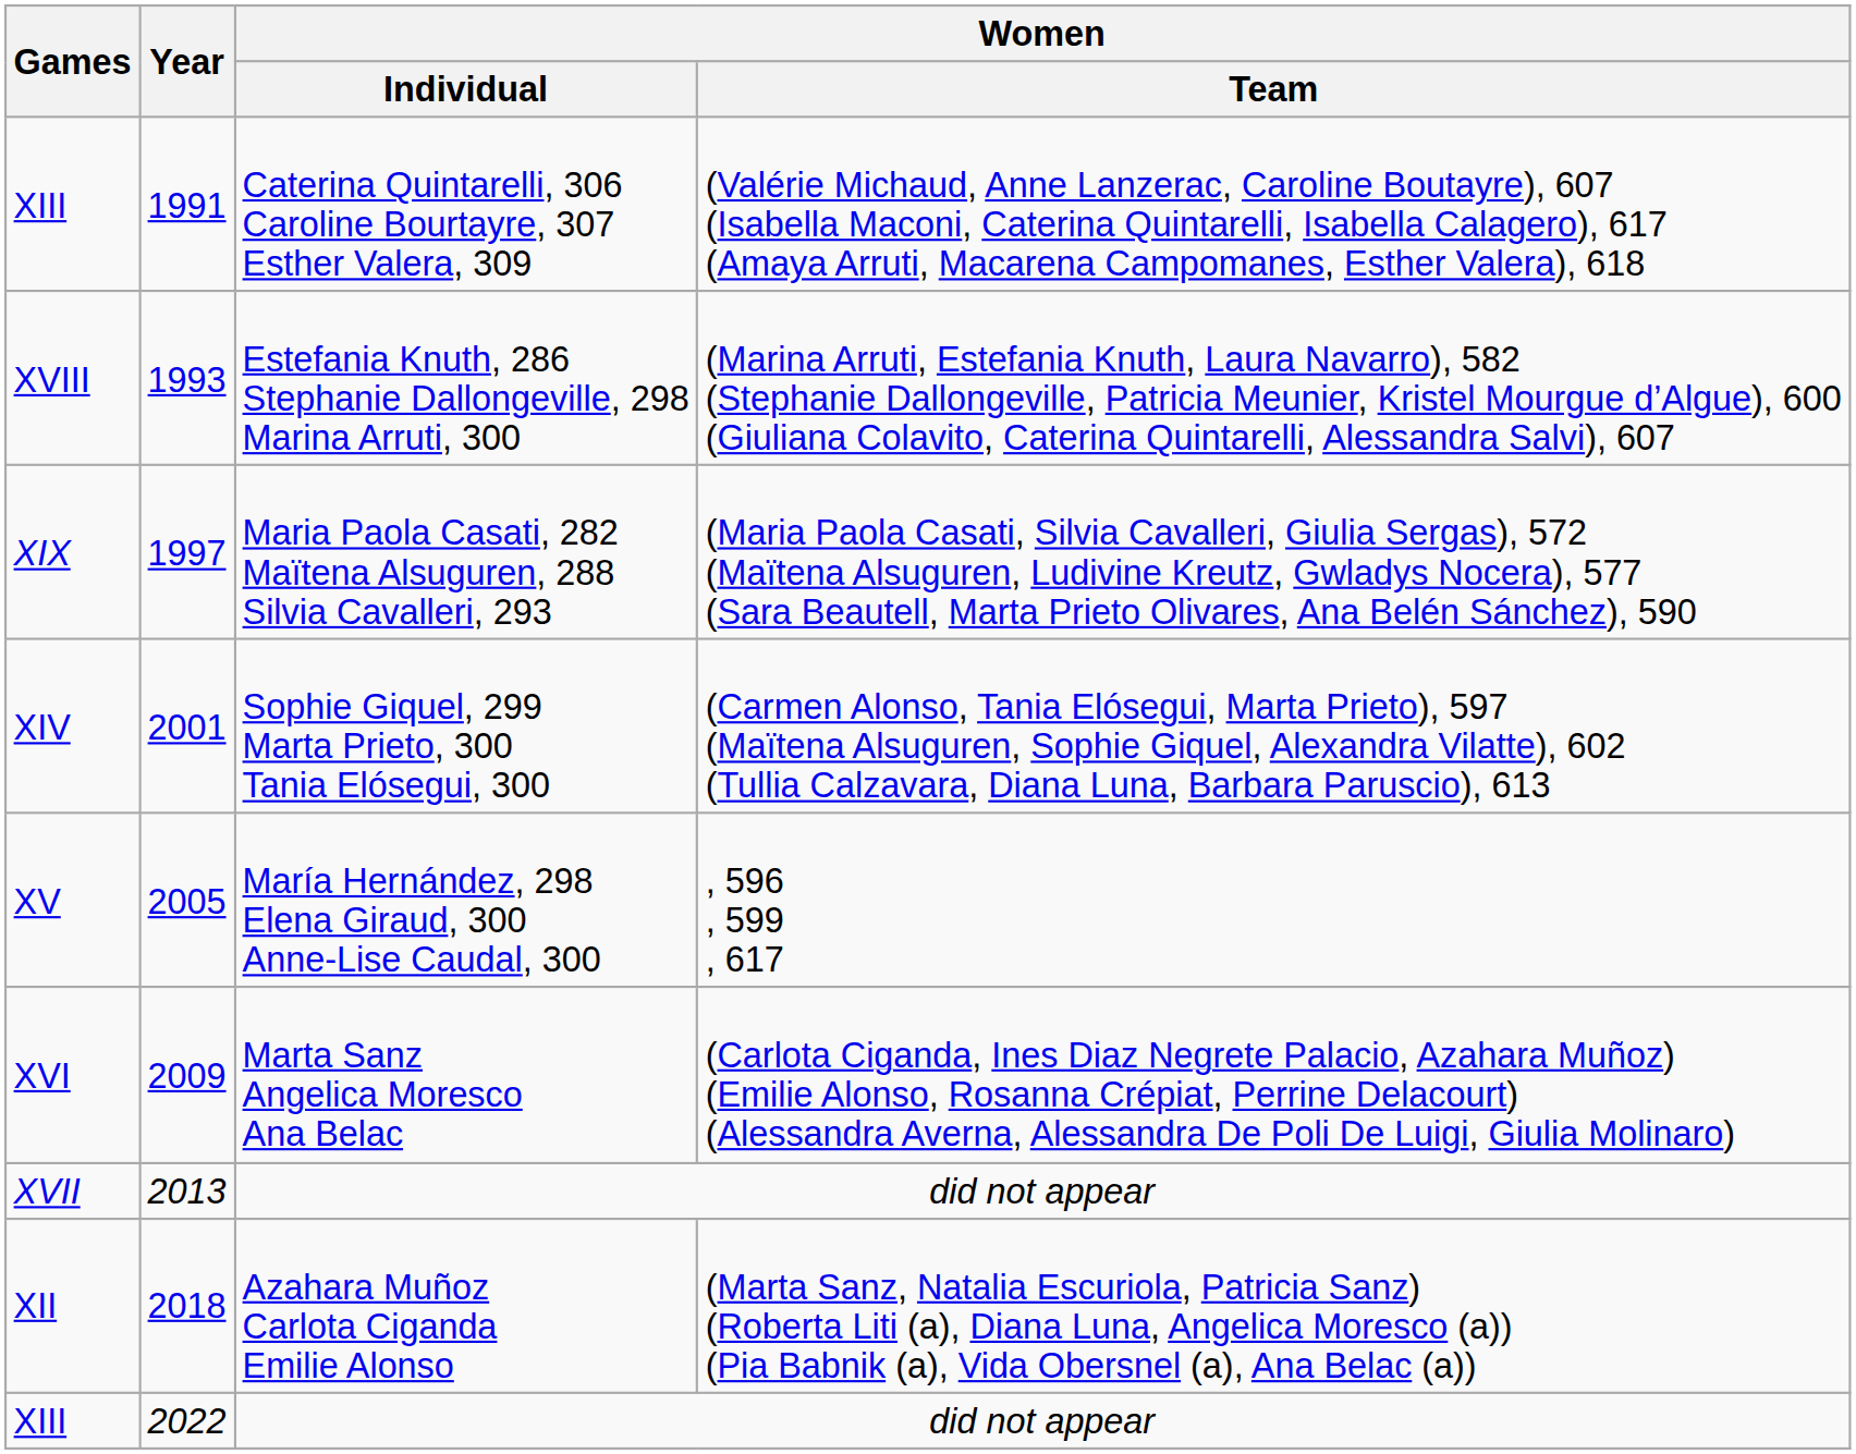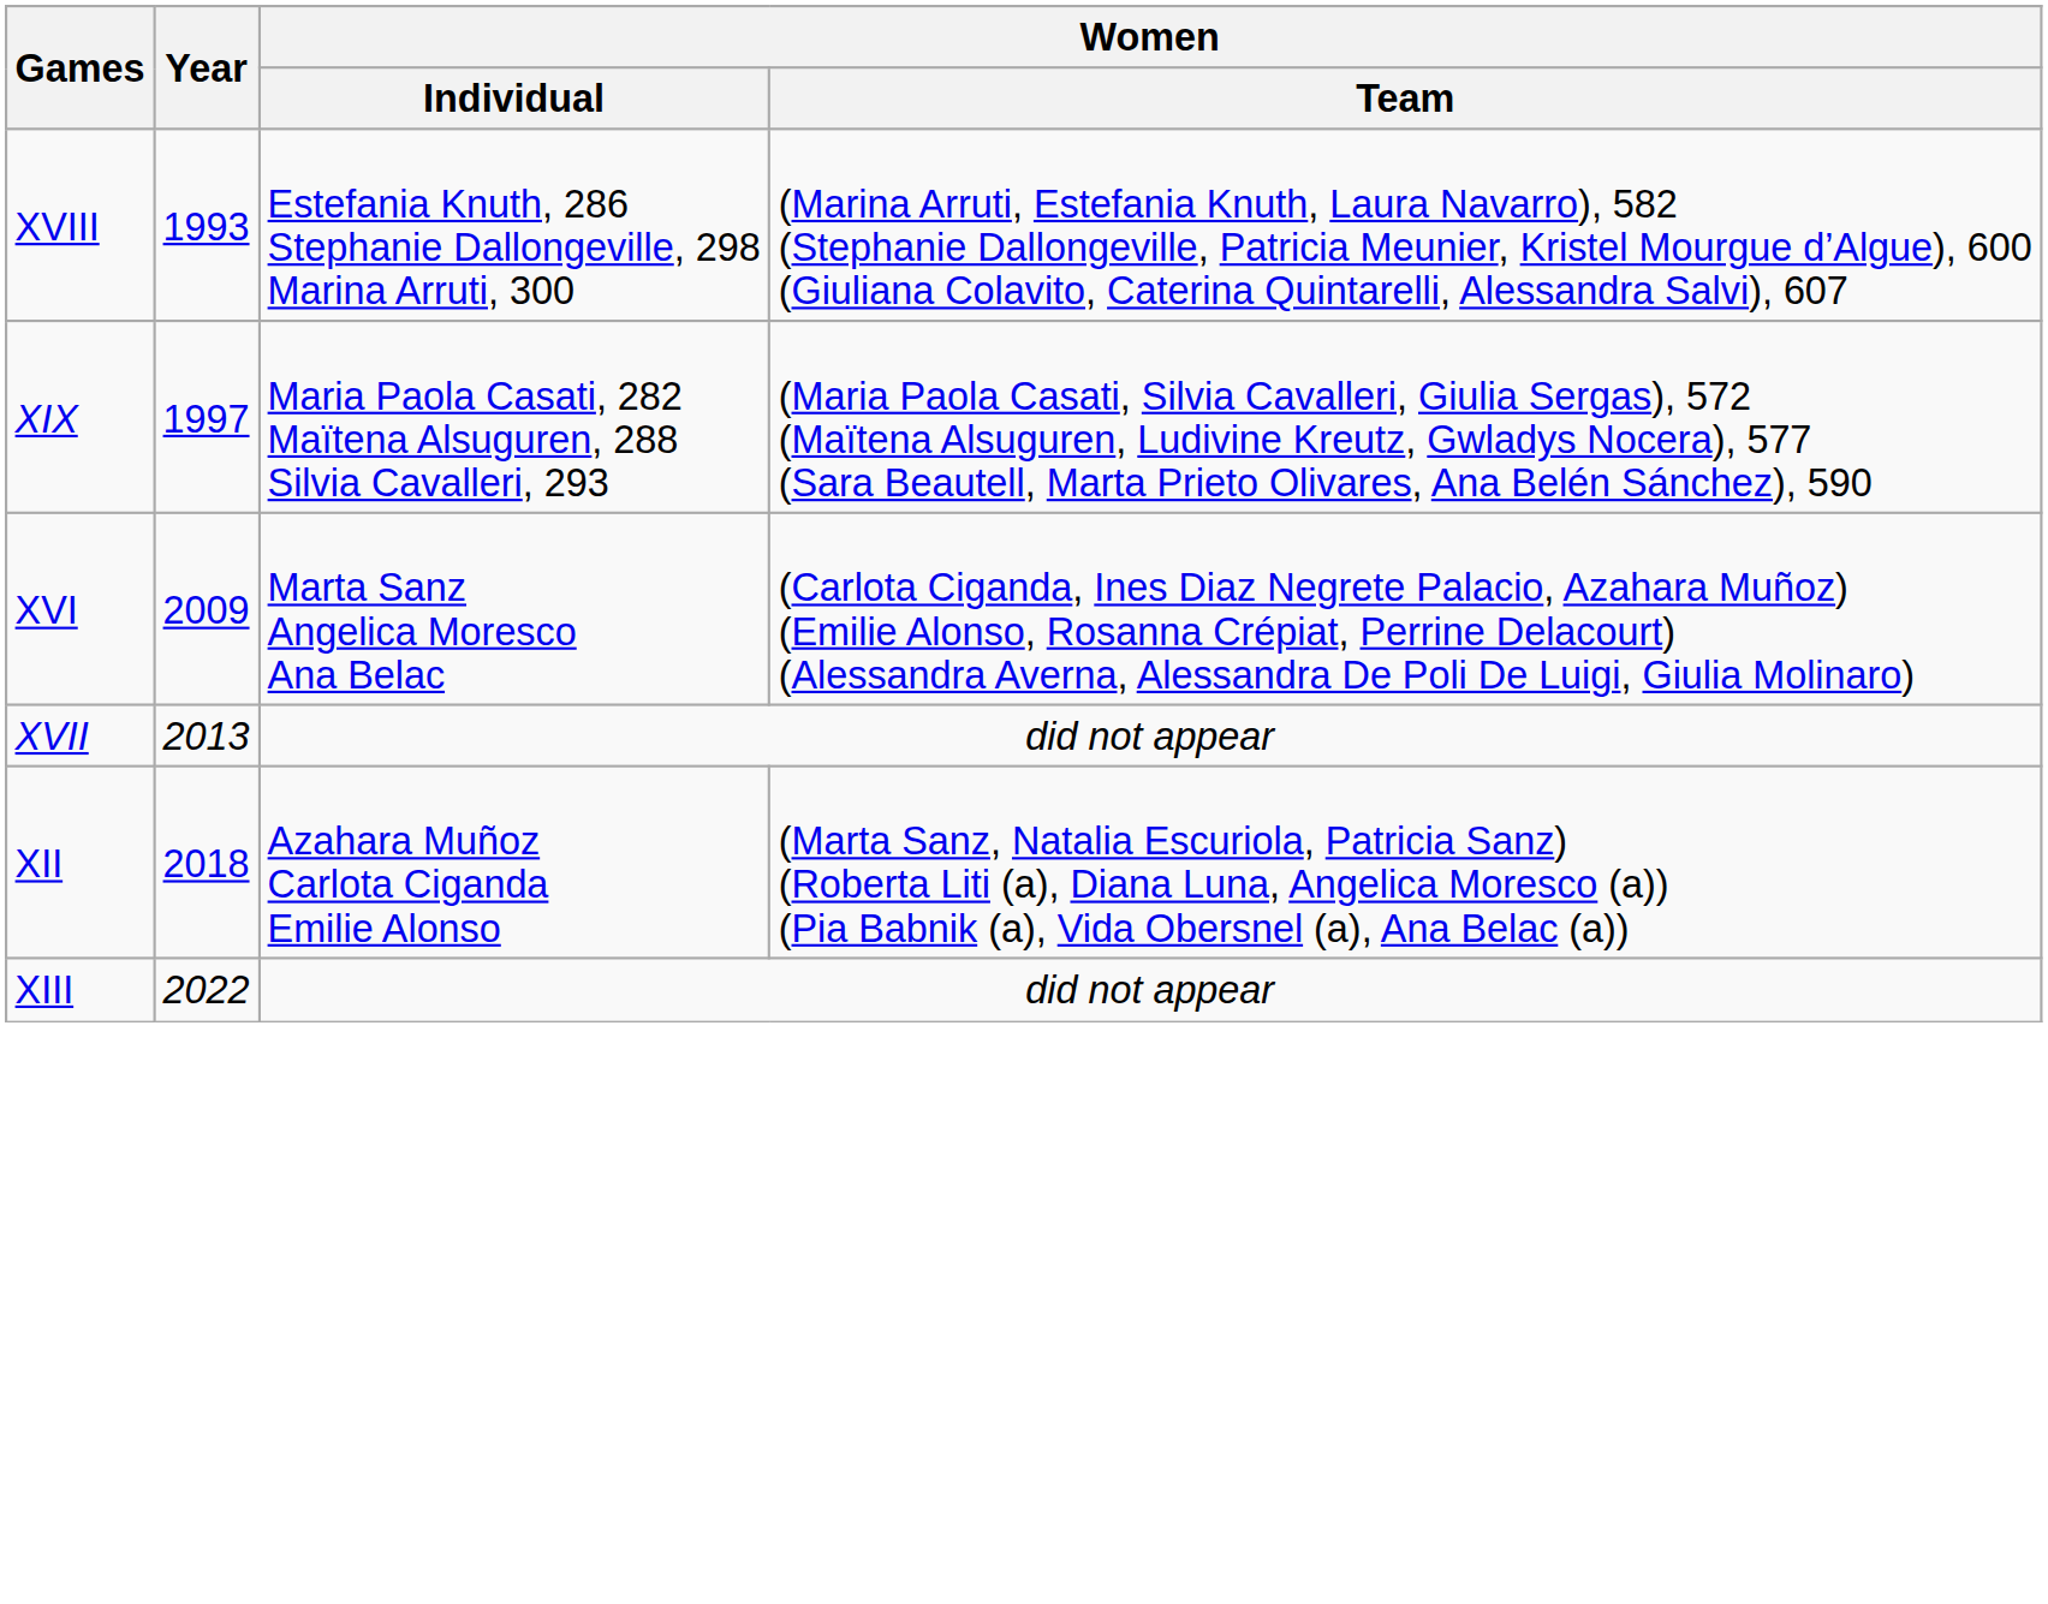- row: XIII | 1991 | Caterina Quintarelli, 306 Caroline Bourtayre, 307 Esther Valera, 309 | (Valérie Michaud, Anne Lanzerac, Caroline Boutayre), 607 (Isabella Maconi, Caterina Quintarelli, Isabella Calagero), 617 (Amaya Arruti, Macarena Campomanes, Esther Valera), 618
- row: XIV | 2001 | Sophie Giquel, 299 Marta Prieto, 300 Tania Elósegui, 300 | (Carmen Alonso, Tania Elósegui, Marta Prieto), 597 (Maïtena Alsuguren, Sophie Giquel, Alexandra Vilatte), 602 (Tullia Calzavara, Diana Luna, Barbara Paruscio), 613
- row: XV | 2005 | María Hernández, 298 Elena Giraud, 300 Anne-Lise Caudal, 300 | , 596 , 599 , 617
